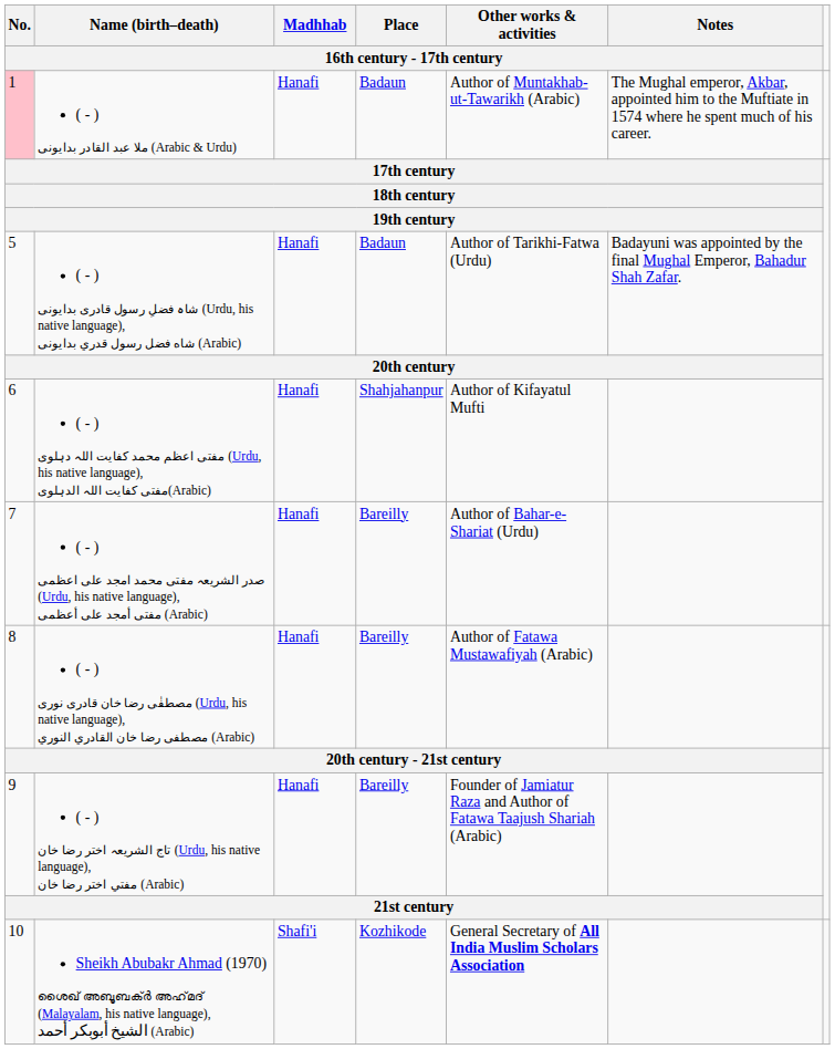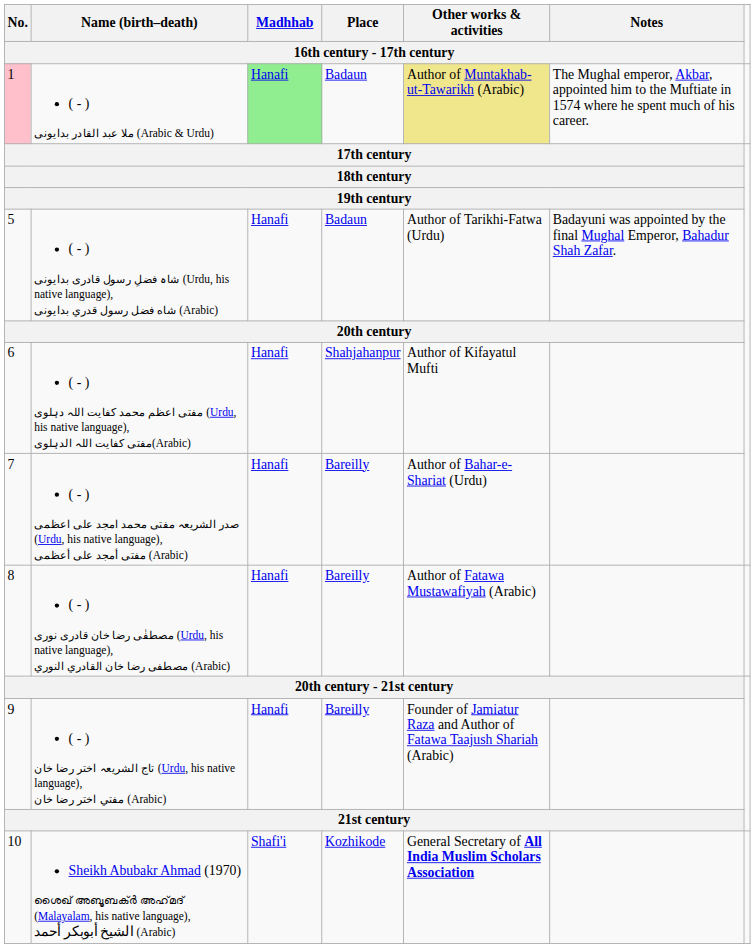( - ) ملا عبد القادر بدایونی (Arabic & Urdu) | Madhhab / 16th century - 17th century: no background -> lightgreen background
( - ) ملا عبد القادر بدایونی (Arabic & Urdu) | Other works & activities / 16th century - 17th century: no background -> khaki background
